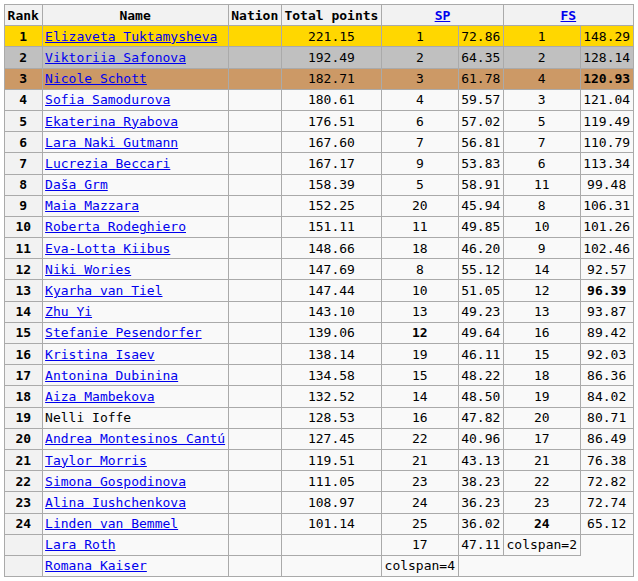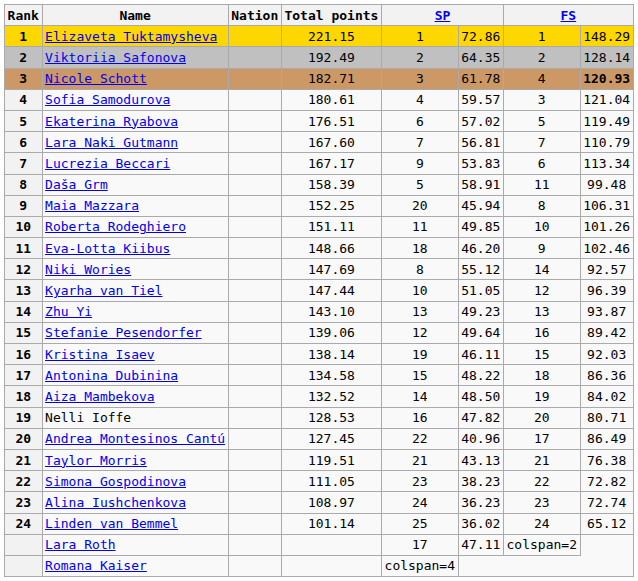Kyarha van Tiel | column 8: bold -> normal
Stefanie Pesendorfer | column 5: bold -> normal
Linden van Bemmel | column 7: bold -> normal
